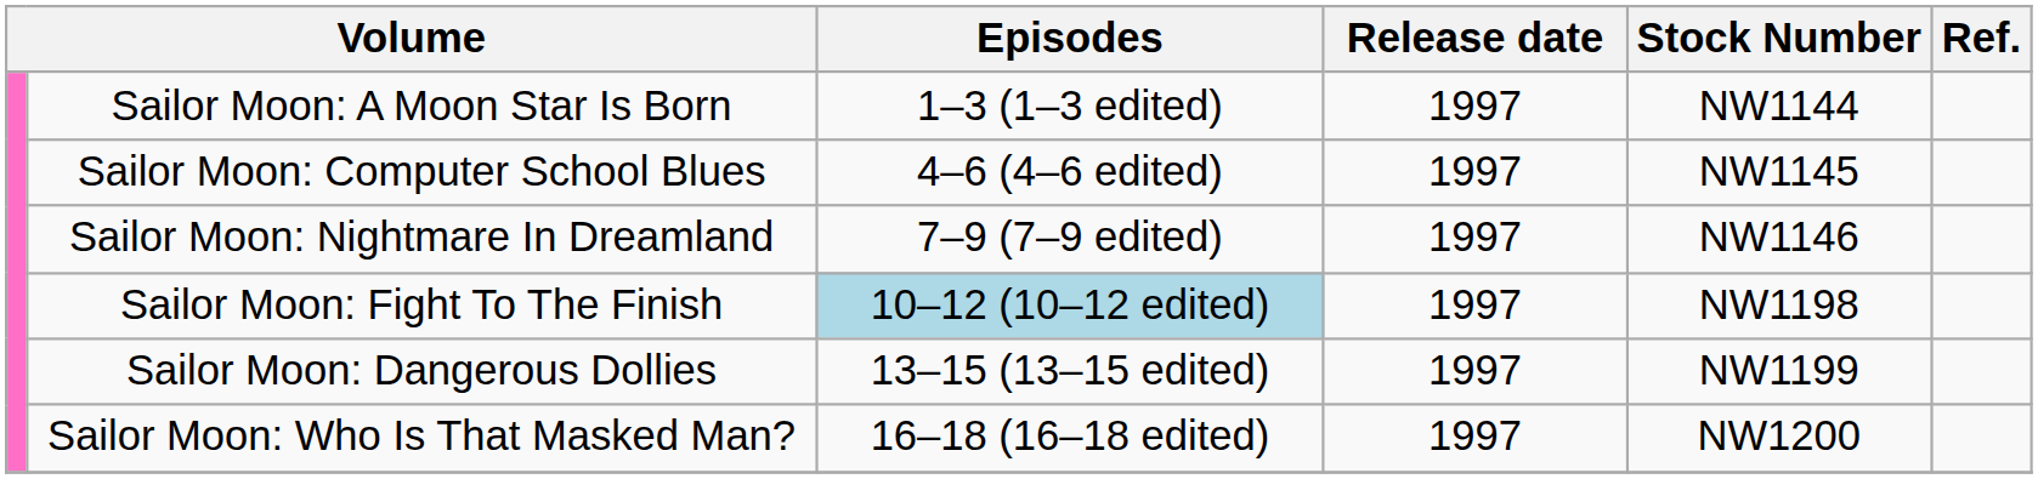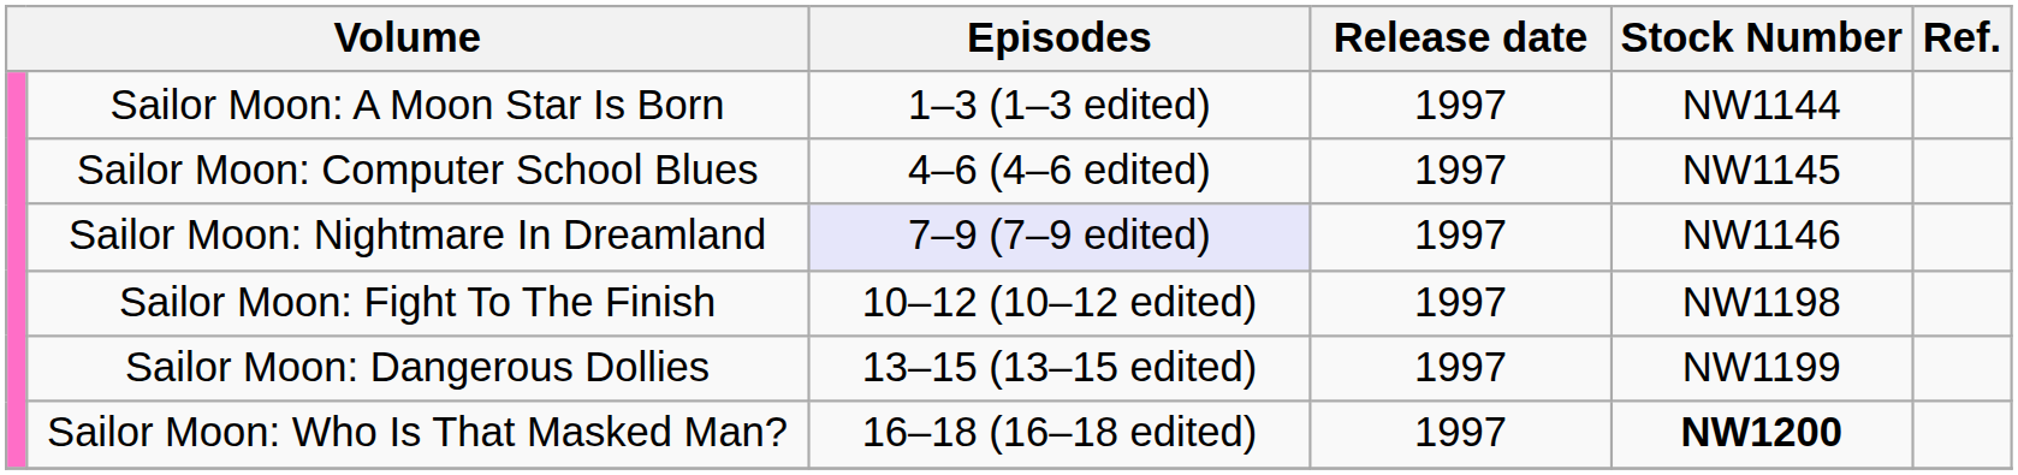Sailor Moon: Nightmare In Dreamland | Episodes: no background -> lavender background
Sailor Moon: Fight To The Finish | Episodes: lightblue background -> no background
Sailor Moon: Who Is That Masked Man? | Stock Number: normal -> bold
